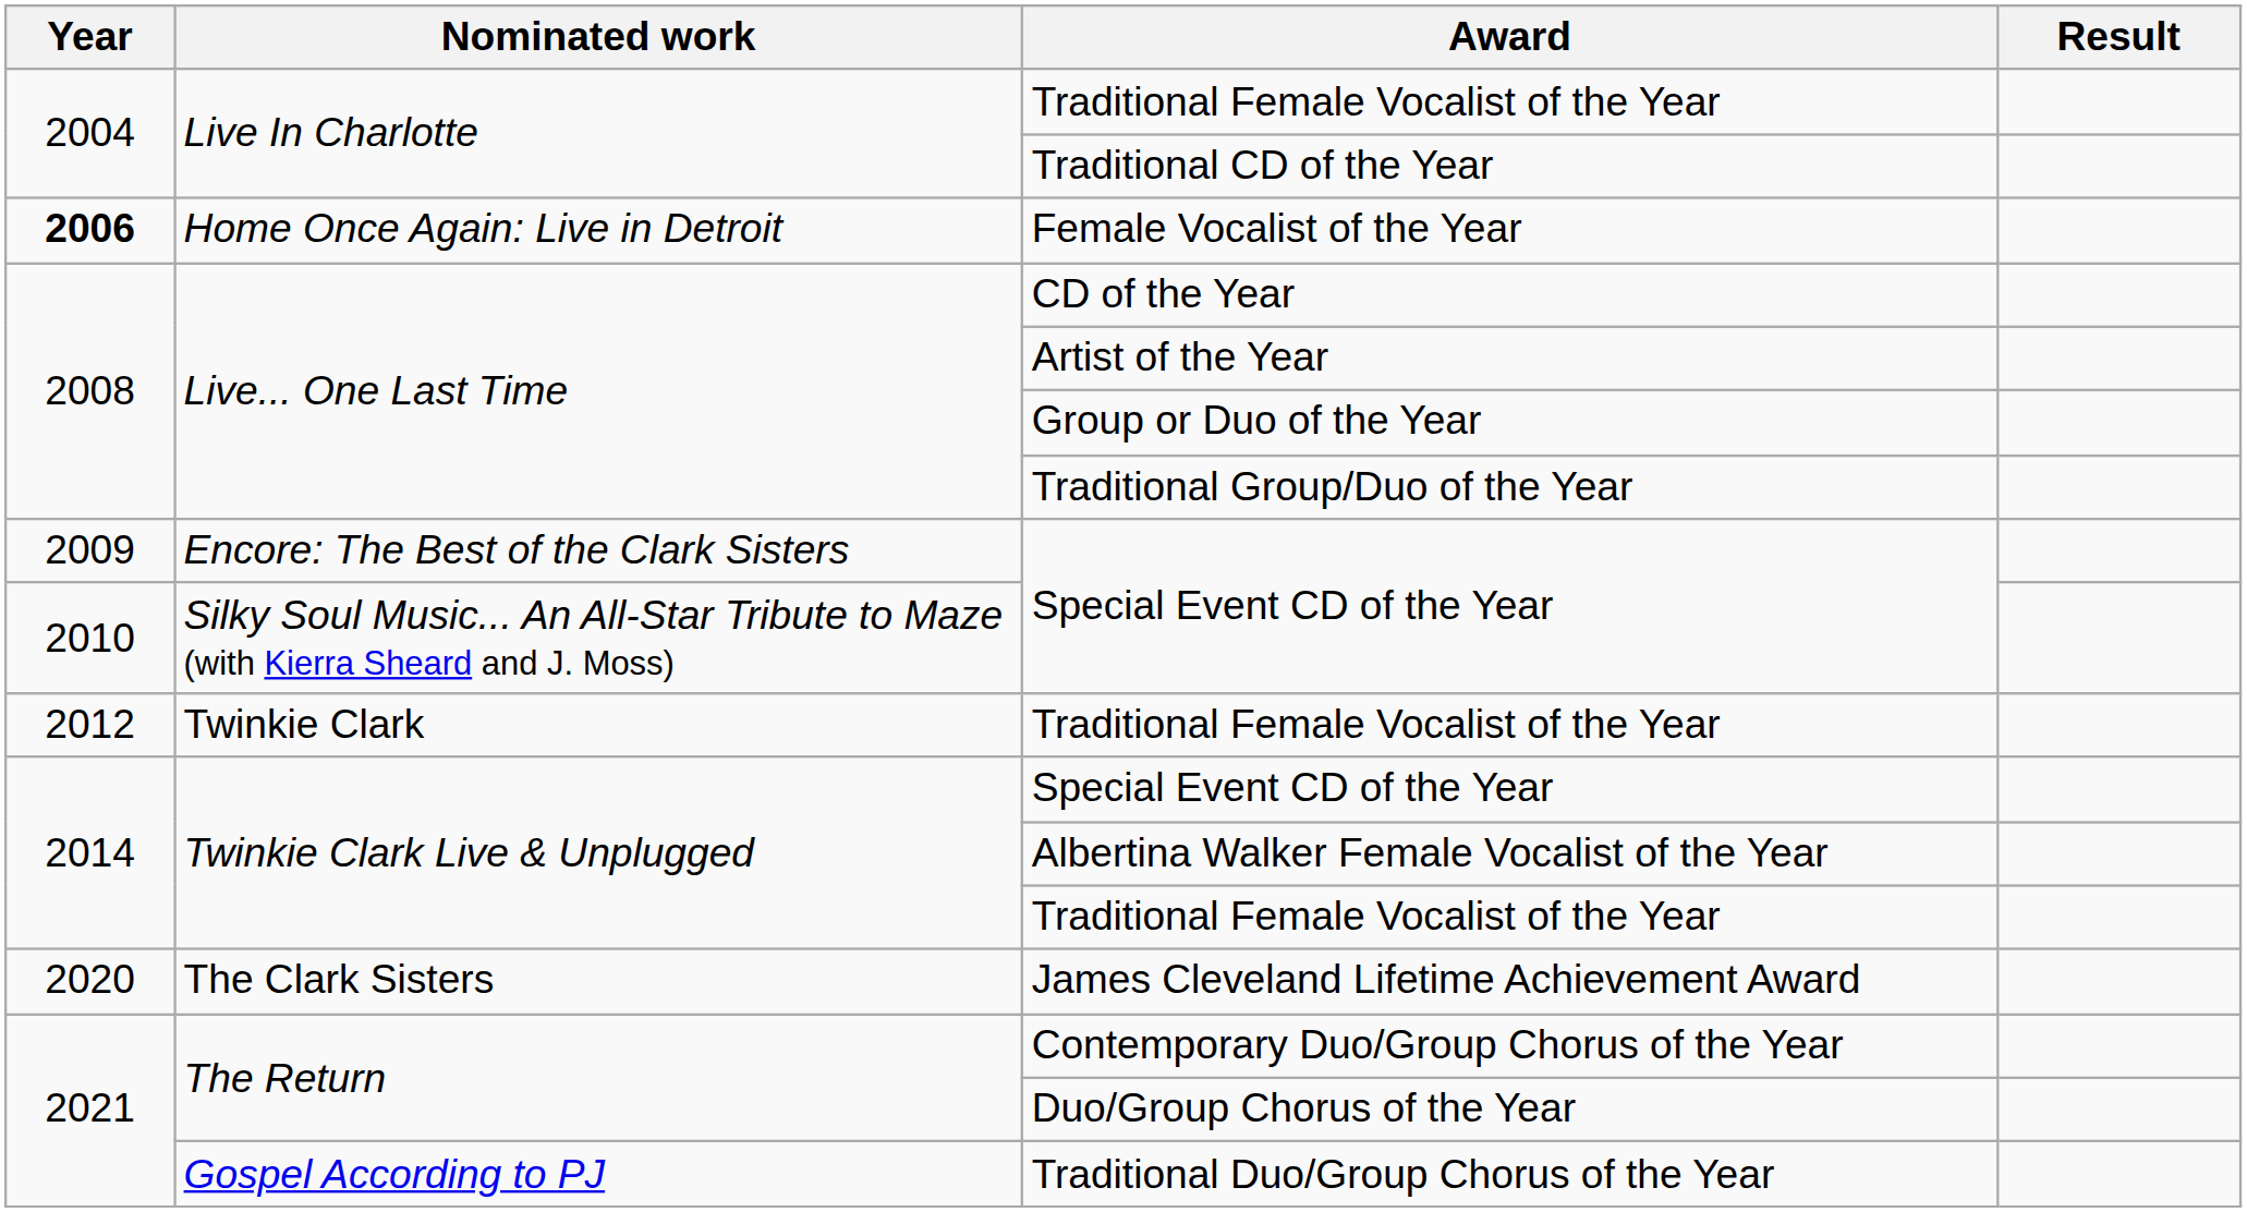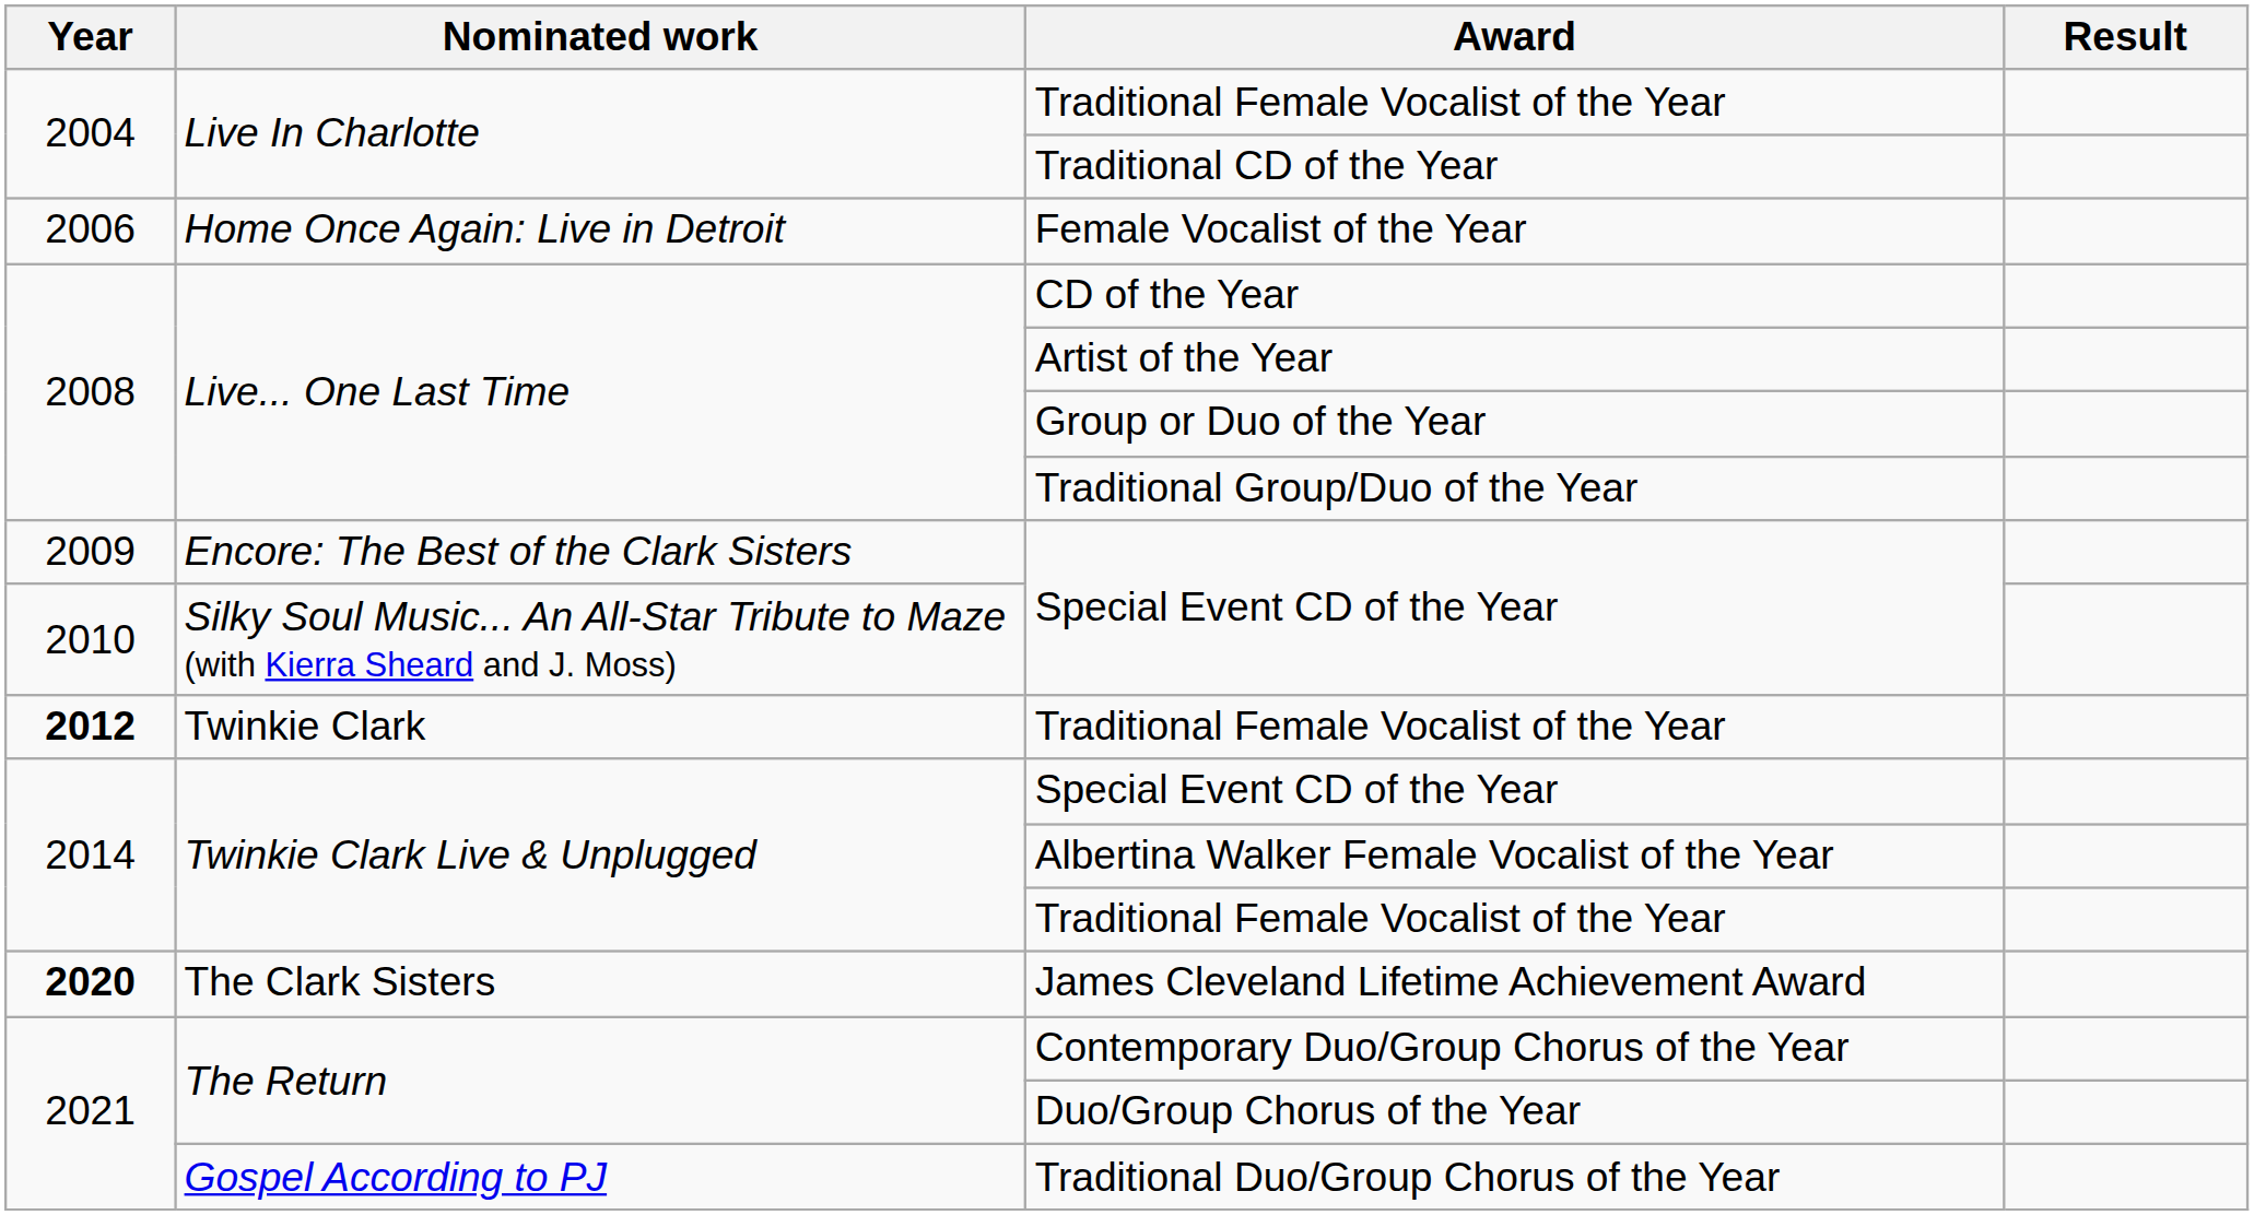Female Vocalist of the Year | Year: bold -> normal
Twinkie Clark / Traditional Female Vocalist of the Year | Year: normal -> bold
James Cleveland Lifetime Achievement Award | Year: normal -> bold
